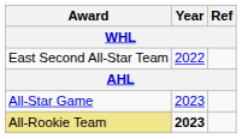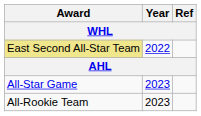row 3 | Award: no background -> khaki background
row 6 | Award: khaki background -> no background
row 6 | Year: bold -> normal
